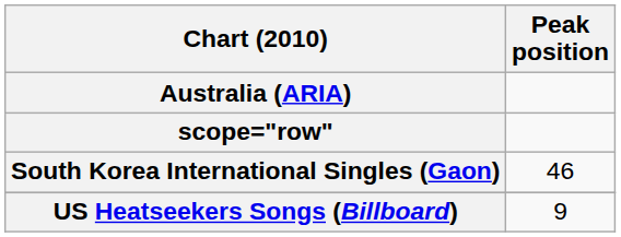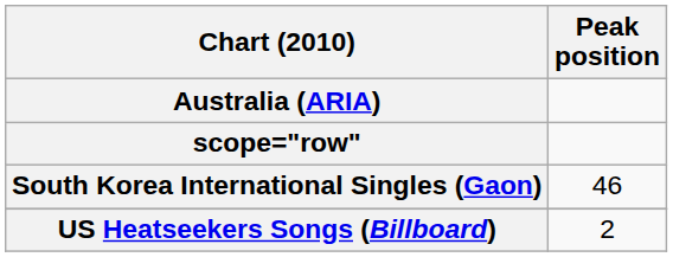US Heatseekers Songs (Billboard) | Peak position: 9 -> 2
